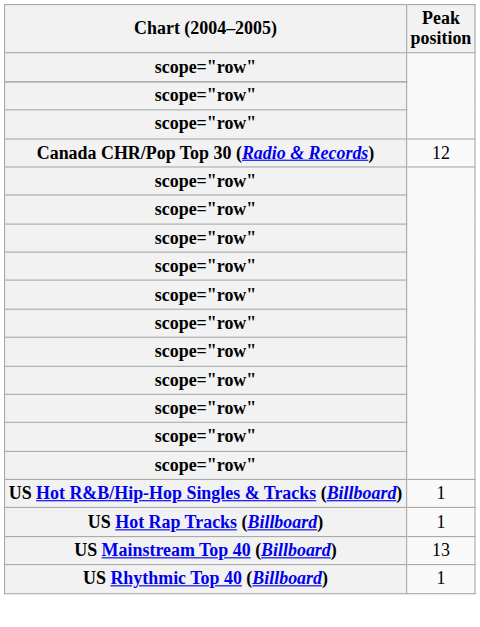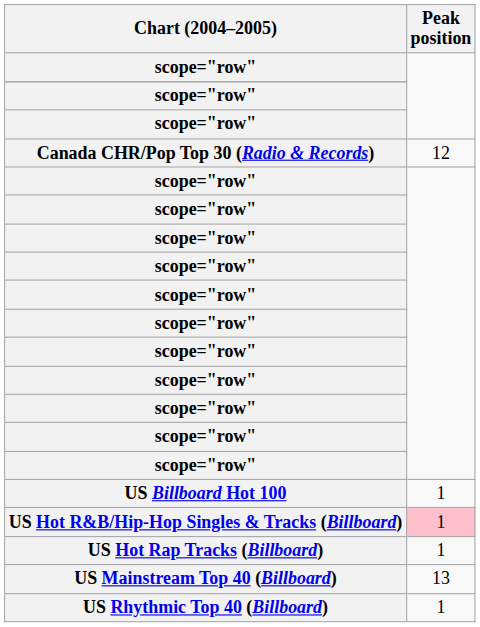+ row: US Billboard Hot 100 | 1
US Hot R&B/Hip-Hop Singles & Tracks (Billboard) | Peak position: no background -> pink background
